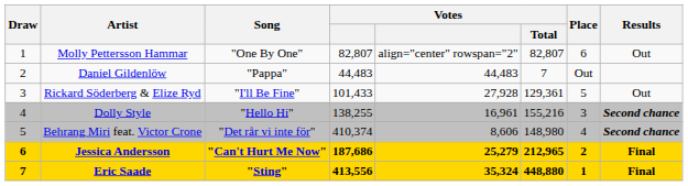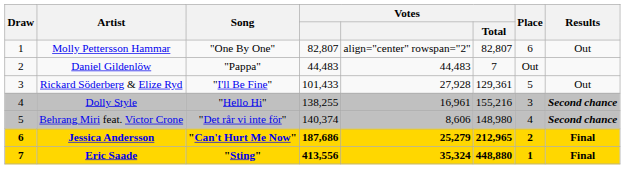Behrang Miri feat. Victor Crone | column 4: 410,374 -> 140,374
